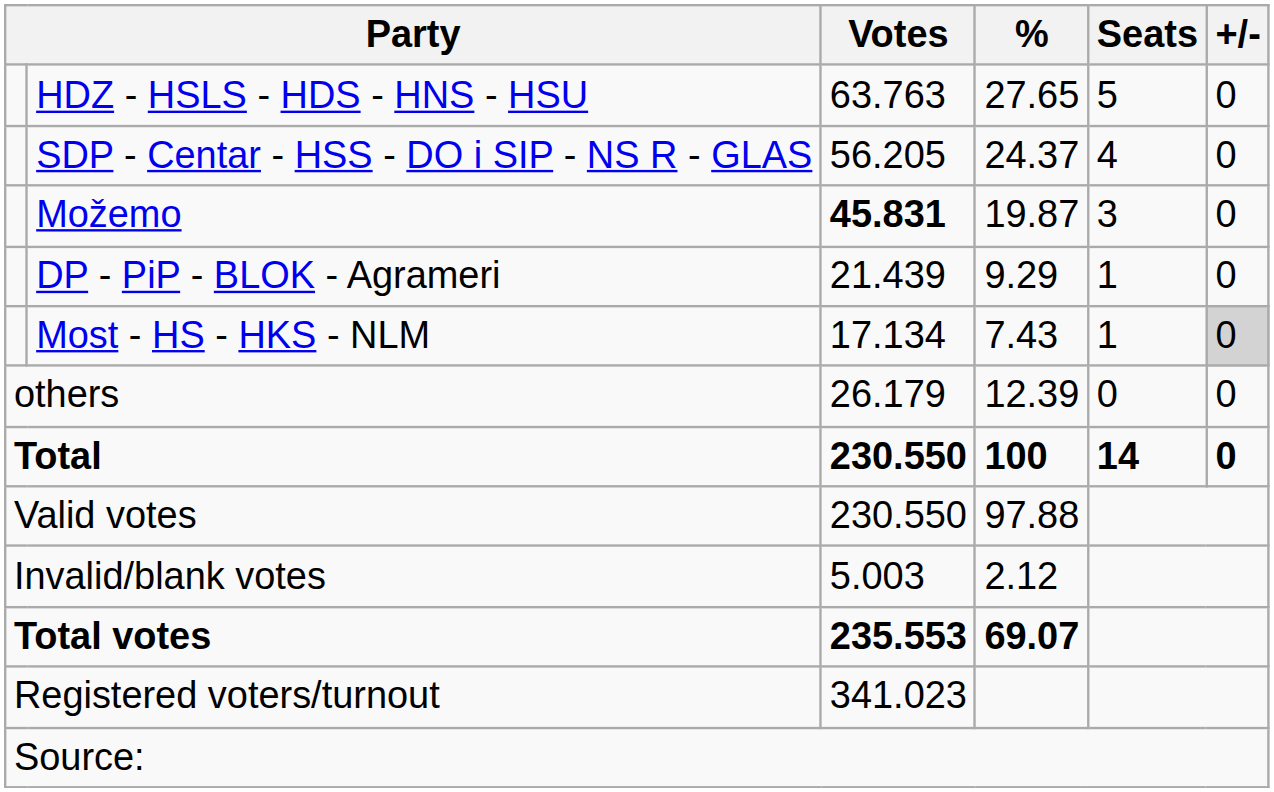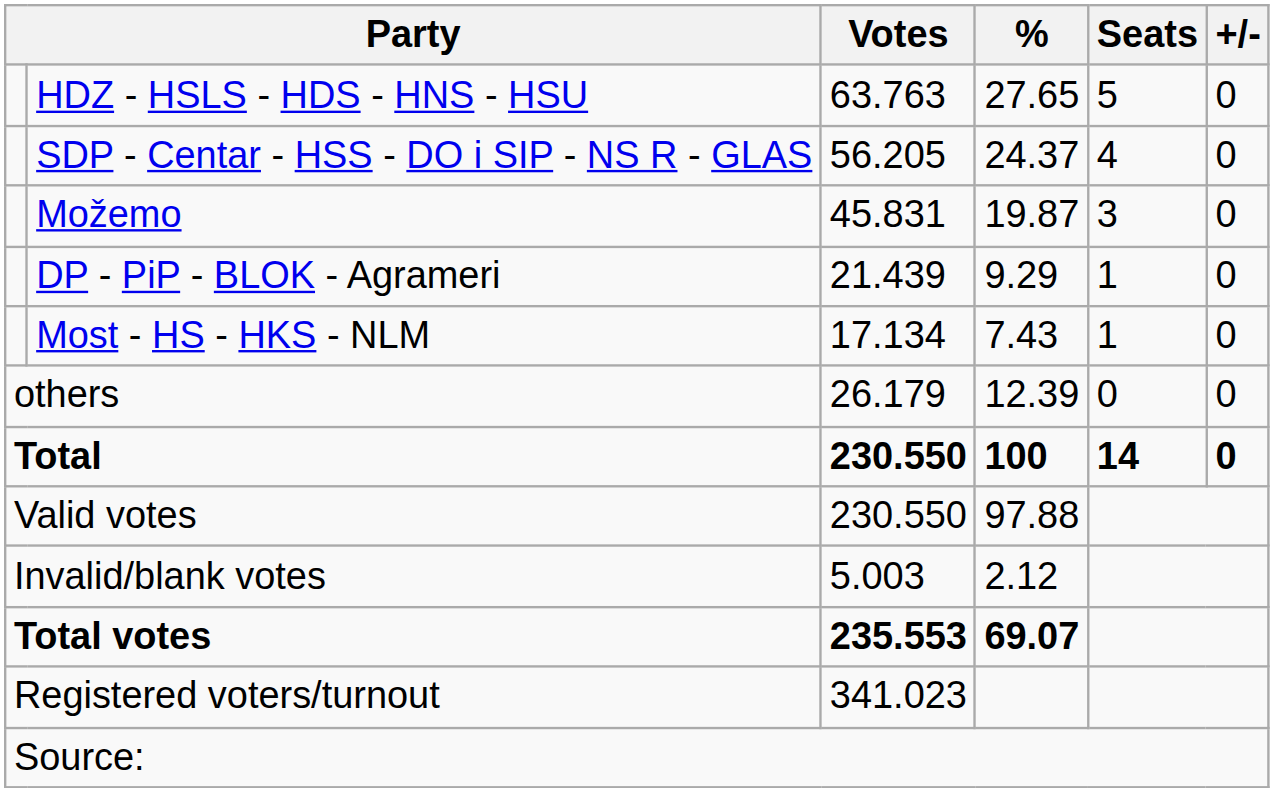Možemo | Votes: bold -> normal
Most - HS - HKS - NLM | +/-: lightgrey background -> no background
